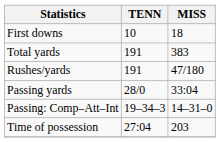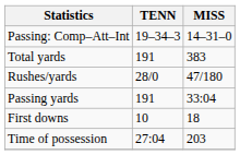rows swapped: First downs <-> Passing: Comp–Att–Int
Rushes/yards | TENN: 191 -> 28/0
Passing yards | TENN: 28/0 -> 191
